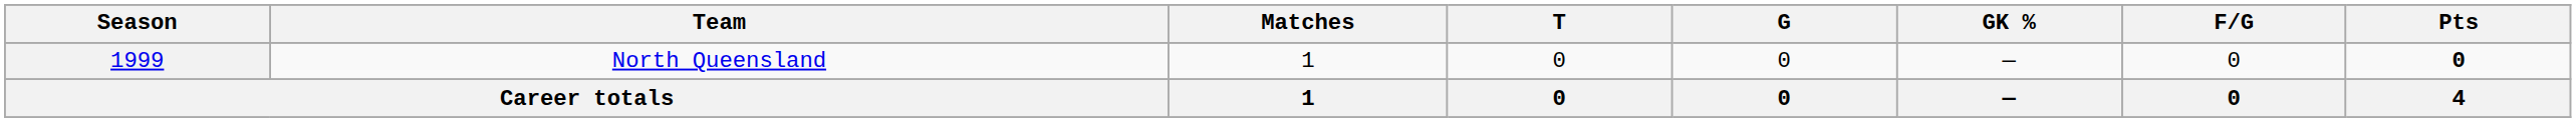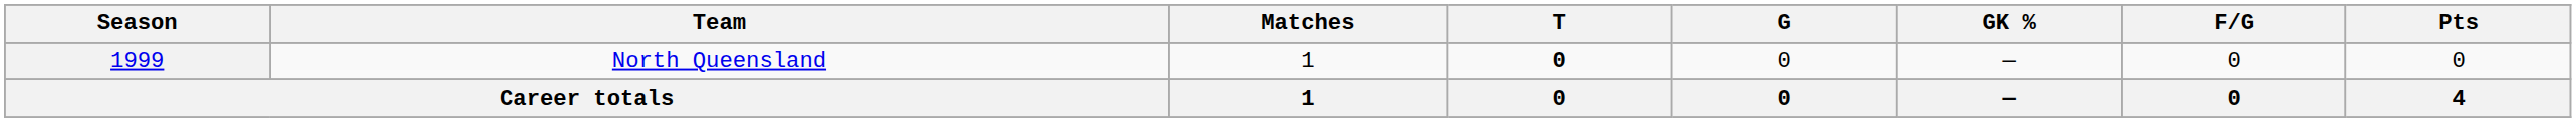1999 | T: normal -> bold
1999 | Pts: bold -> normal
